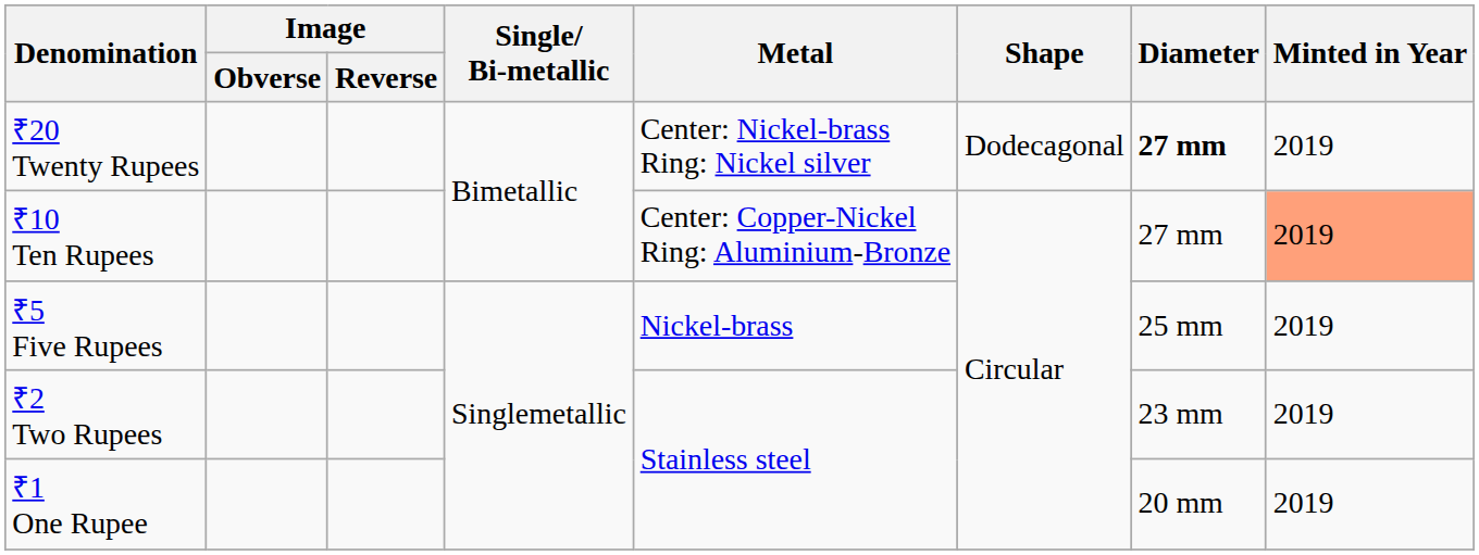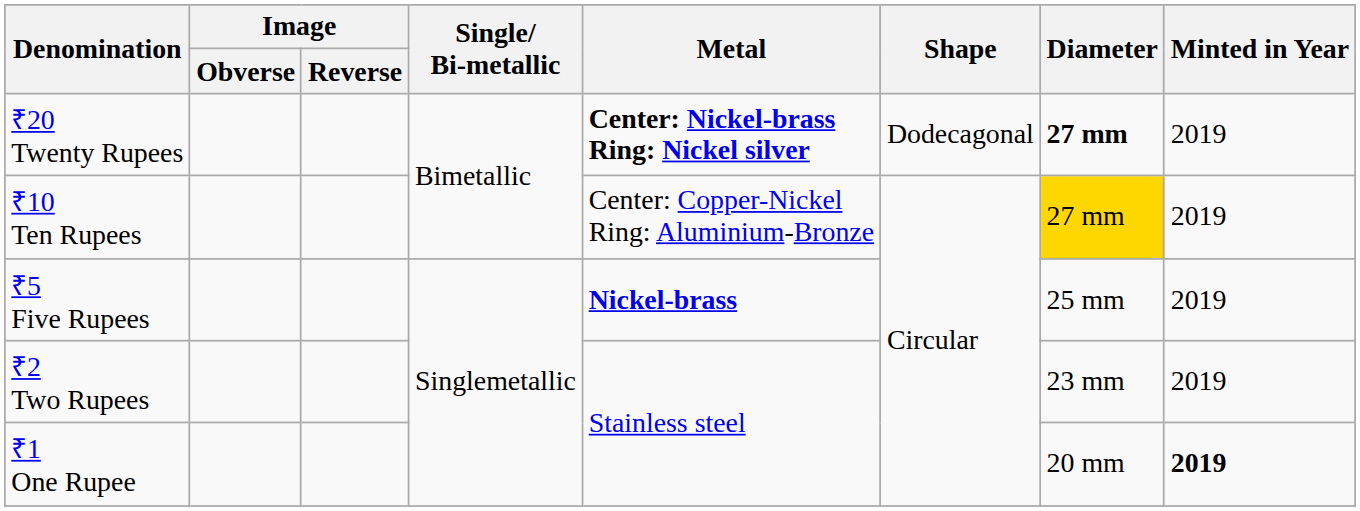₹20 Twenty Rupees | Metal: normal -> bold
₹10 Ten Rupees | Diameter: no background -> gold background
₹10 Ten Rupees | Minted in Year: lightsalmon background -> no background
₹5 Five Rupees | Metal: normal -> bold
₹1 One Rupee | Minted in Year: normal -> bold
